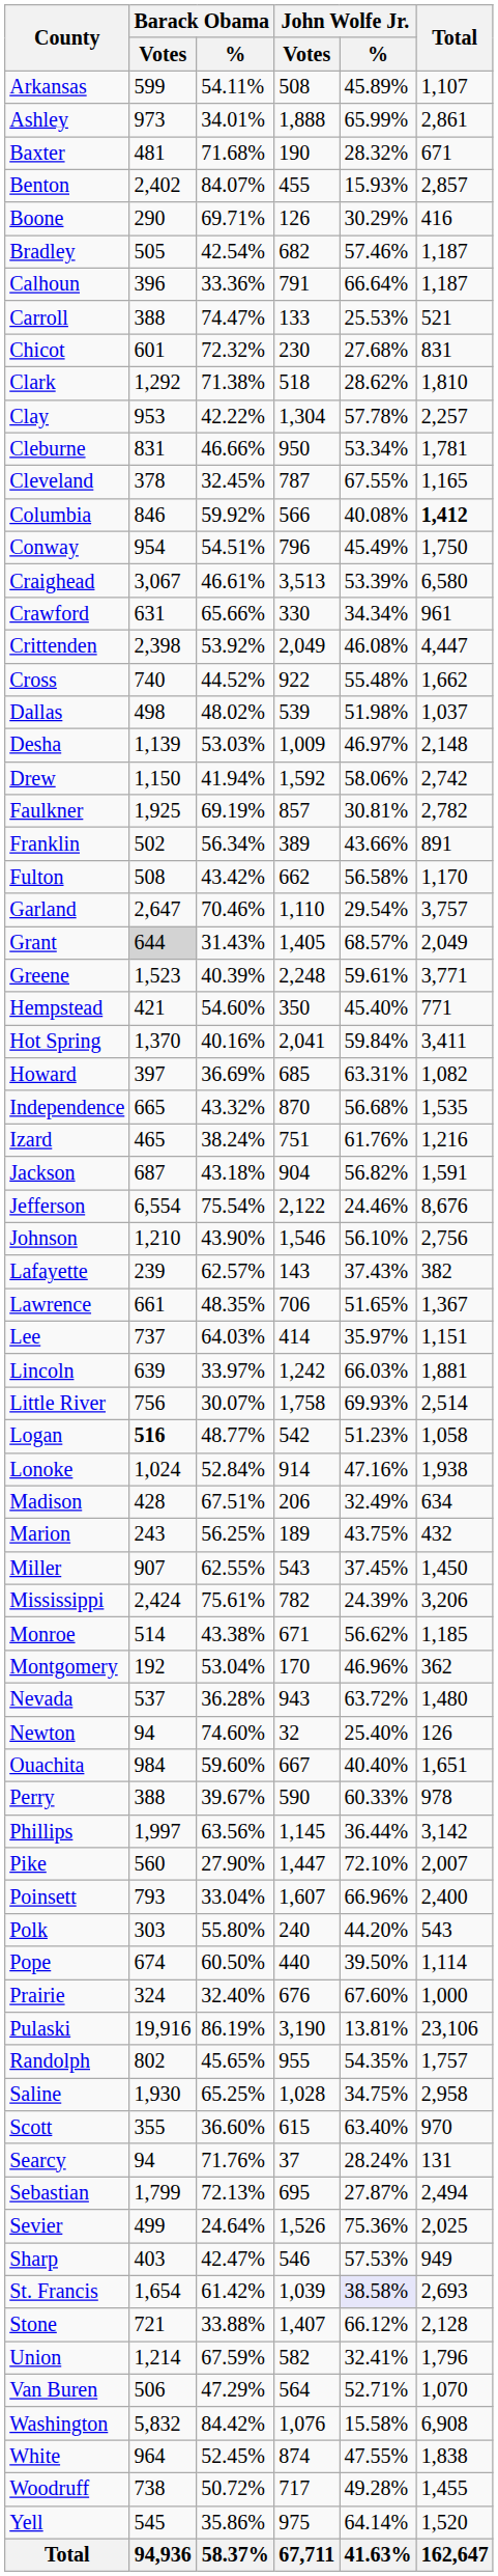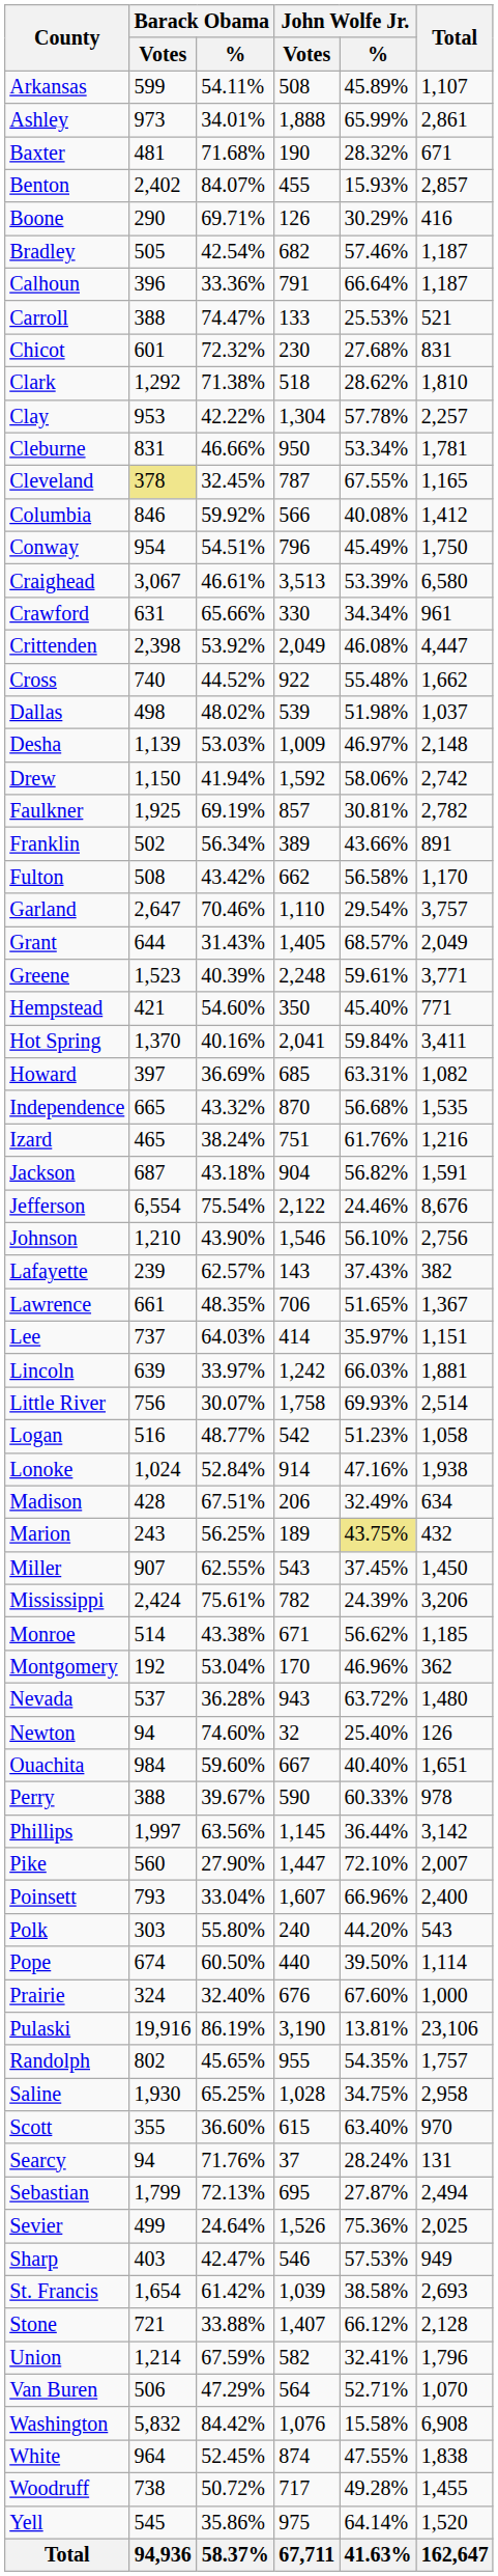Cleveland | Barack Obama / Votes: no background -> khaki background
Columbia | Total: bold -> normal
Grant | Barack Obama / Votes: lightgrey background -> no background
Logan | Barack Obama / Votes: bold -> normal
Marion | John Wolfe Jr. / %: no background -> khaki background
St. Francis | John Wolfe Jr. / %: lavender background -> no background
